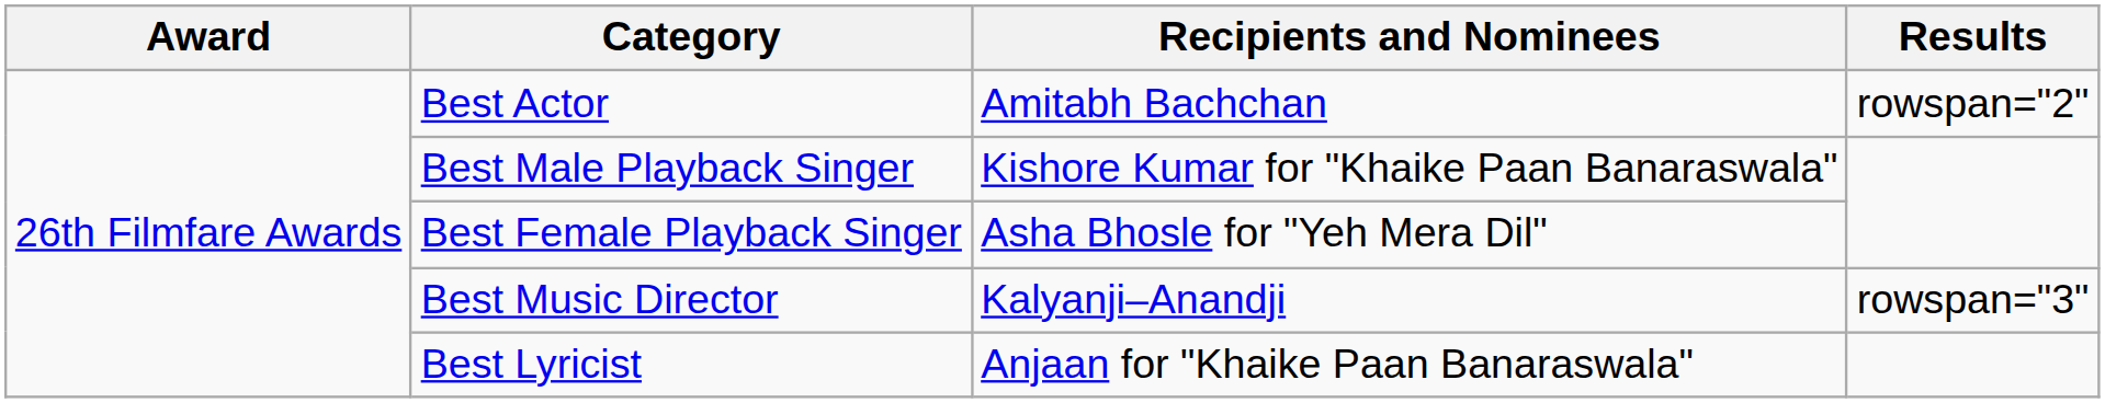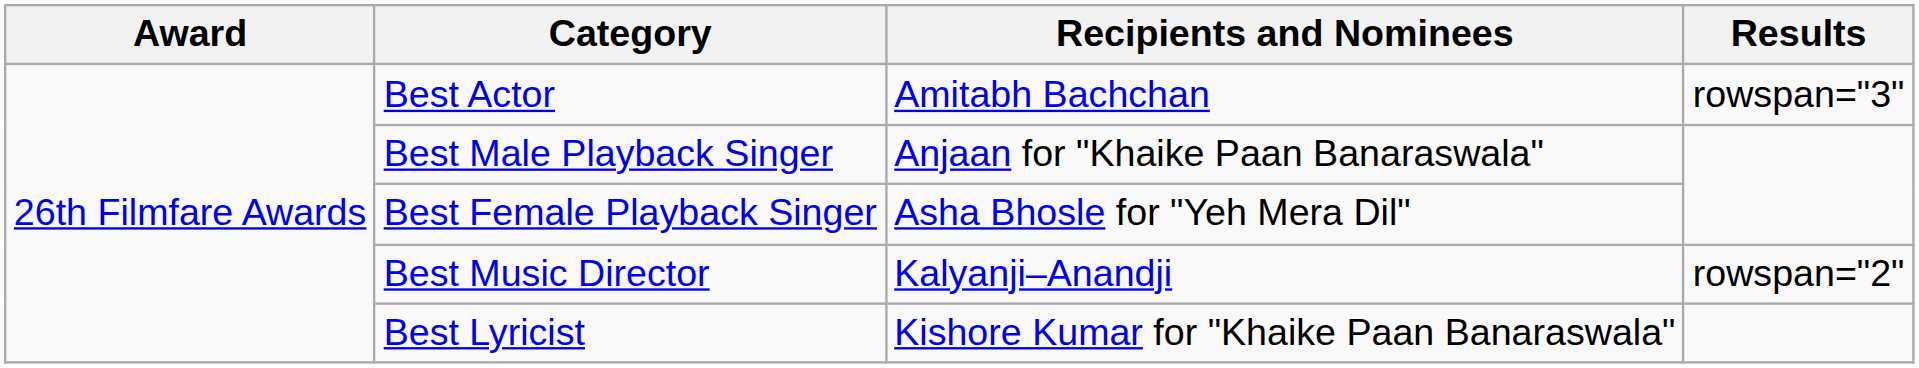Best Actor | Results: rowspan="2" -> rowspan="3"
Best Male Playback Singer | Recipients and Nominees: Kishore Kumar for "Khaike Paan Banaraswala" -> Anjaan for "Khaike Paan Banaraswala"
Best Music Director | Results: rowspan="3" -> rowspan="2"
Best Lyricist | Recipients and Nominees: Anjaan for "Khaike Paan Banaraswala" -> Kishore Kumar for "Khaike Paan Banaraswala"
